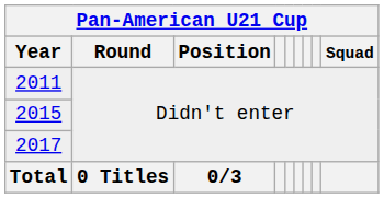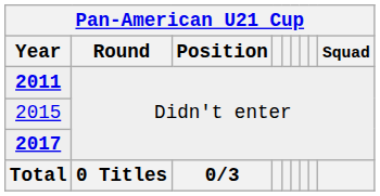2011 | Pan-American U21 Cup / Year: normal -> bold
2017 | Pan-American U21 Cup / Year: normal -> bold
